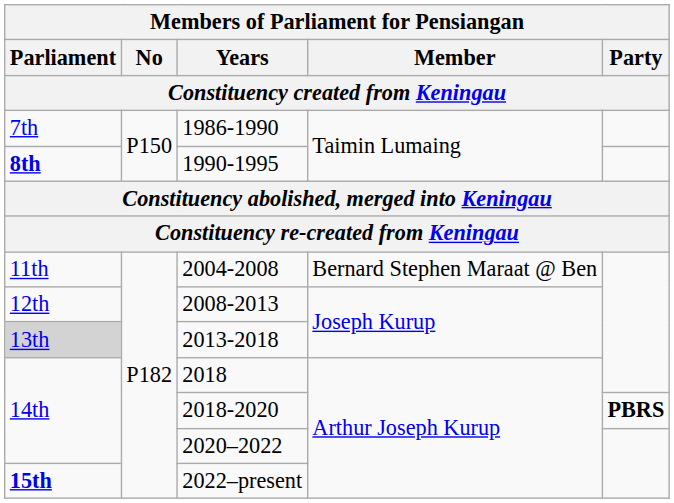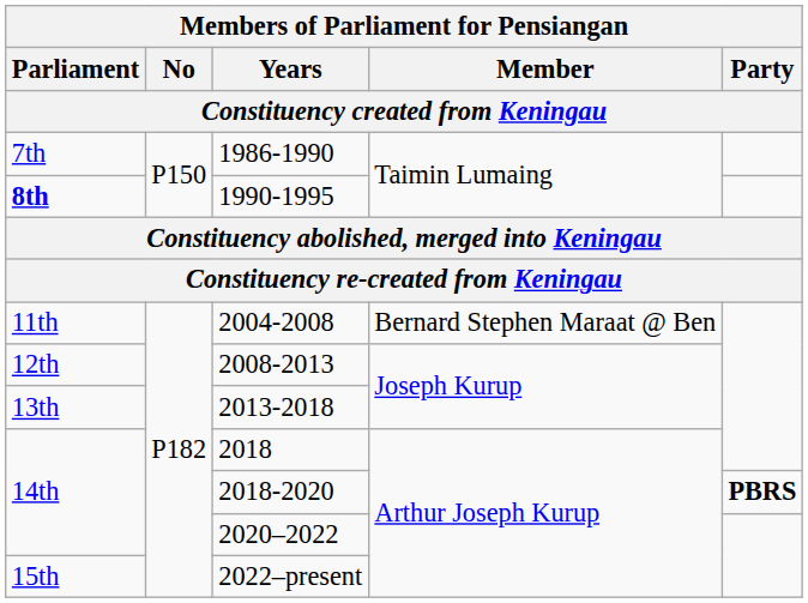2013-2018 | Parliament: lightgrey background -> no background
2022–present | Parliament: bold -> normal
